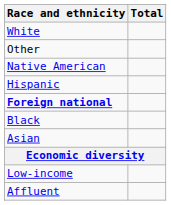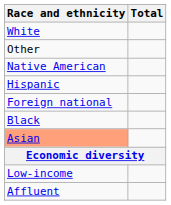Foreign national | Race and ethnicity: bold -> normal
Asian | Race and ethnicity: no background -> lightsalmon background
